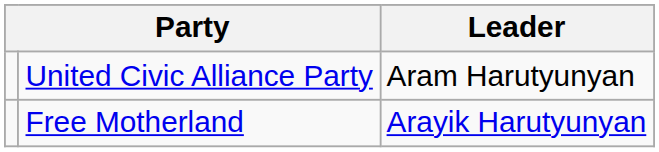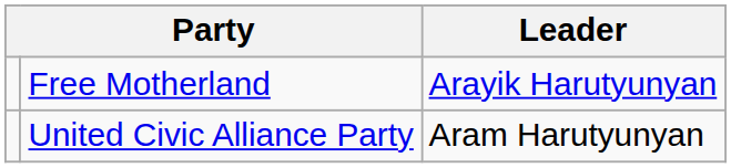rows swapped: Free Motherland <-> United Civic Alliance Party
